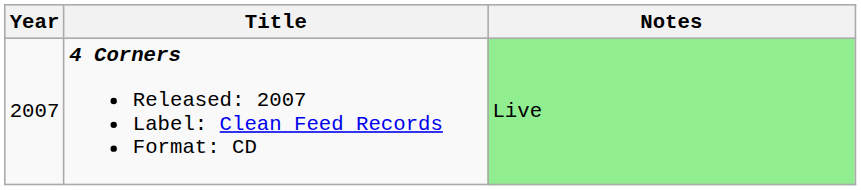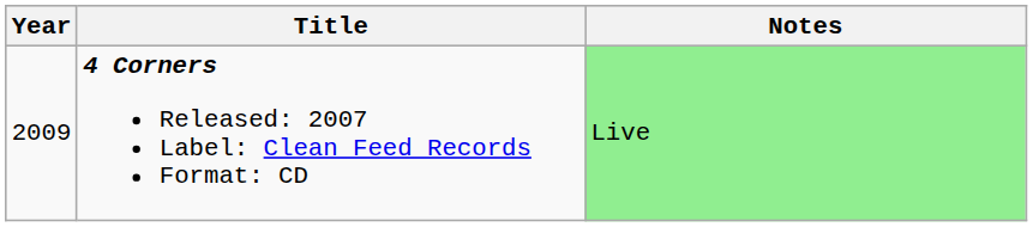row 2 | Year: 2007 -> 2009
